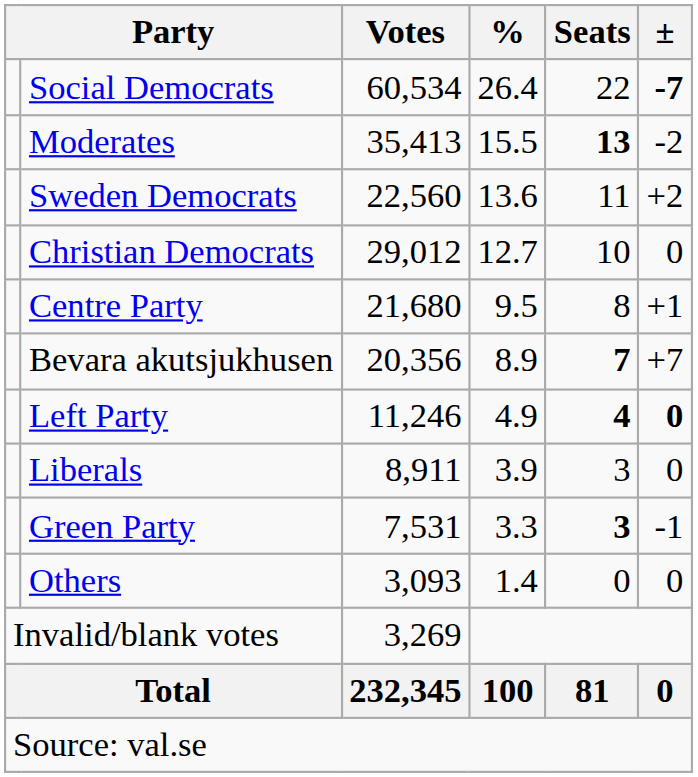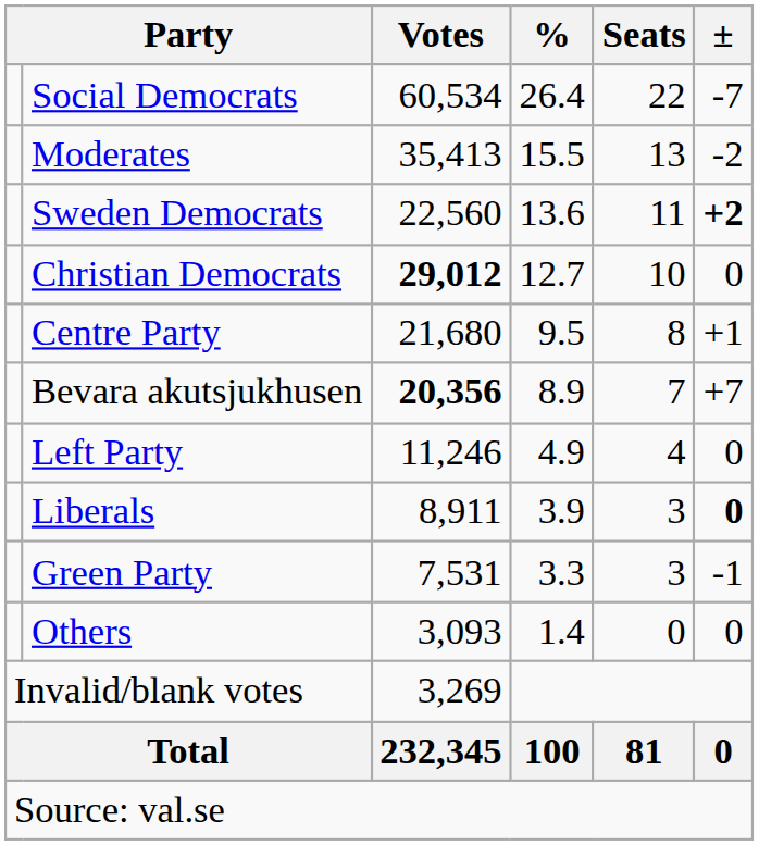Social Democrats | ±: bold -> normal
Moderates | Seats: bold -> normal
Sweden Democrats | ±: normal -> bold
Christian Democrats | Votes: normal -> bold
Bevara akutsjukhusen | Votes: normal -> bold
Bevara akutsjukhusen | Seats: bold -> normal
Left Party | Seats: bold -> normal
Left Party | ±: bold -> normal
Liberals | ±: normal -> bold
Green Party | Seats: bold -> normal
